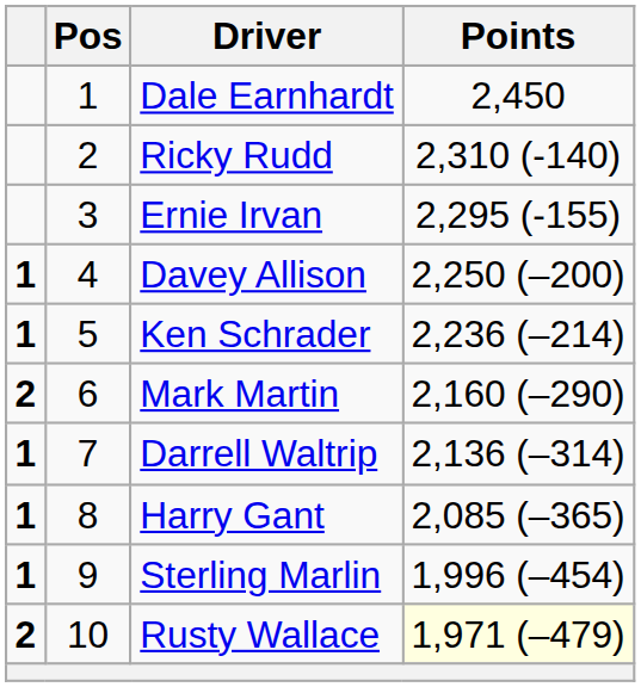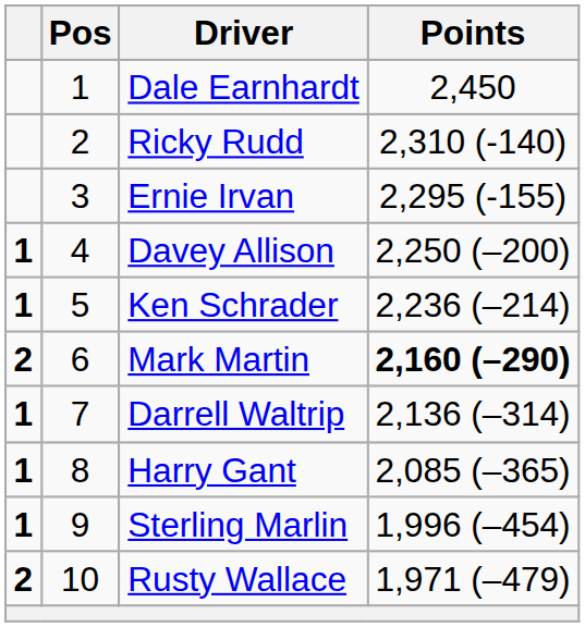Mark Martin | Points: normal -> bold
Rusty Wallace | Points: lightyellow background -> no background
